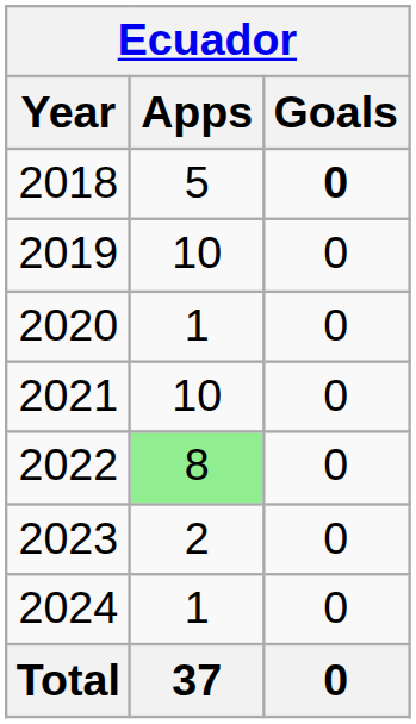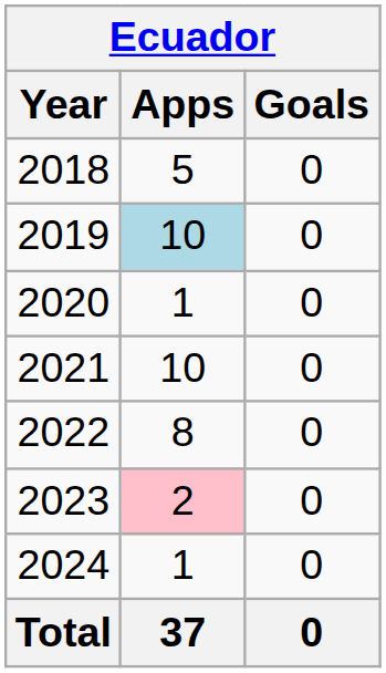2018 | Goals: bold -> normal
2019 | Apps: no background -> lightblue background
2022 | Apps: lightgreen background -> no background
2023 | Apps: no background -> pink background
